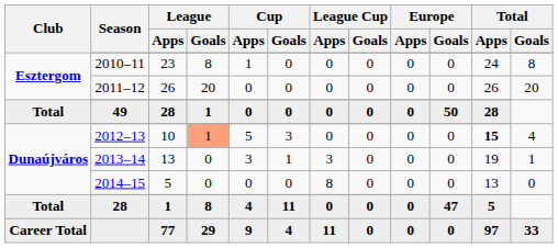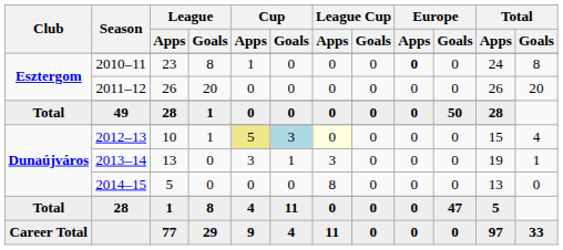23 | Europe / Apps: normal -> bold
10 | League / Goals: lightsalmon background -> no background
10 | Cup / Apps: no background -> khaki background
10 | Cup / Goals: no background -> lightblue background
10 | League Cup / Apps: no background -> lightyellow background
10 | Total / Apps: bold -> normal
